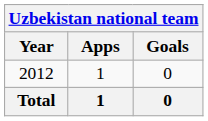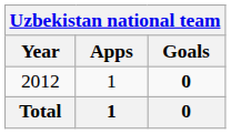2012 | Goals: normal -> bold
